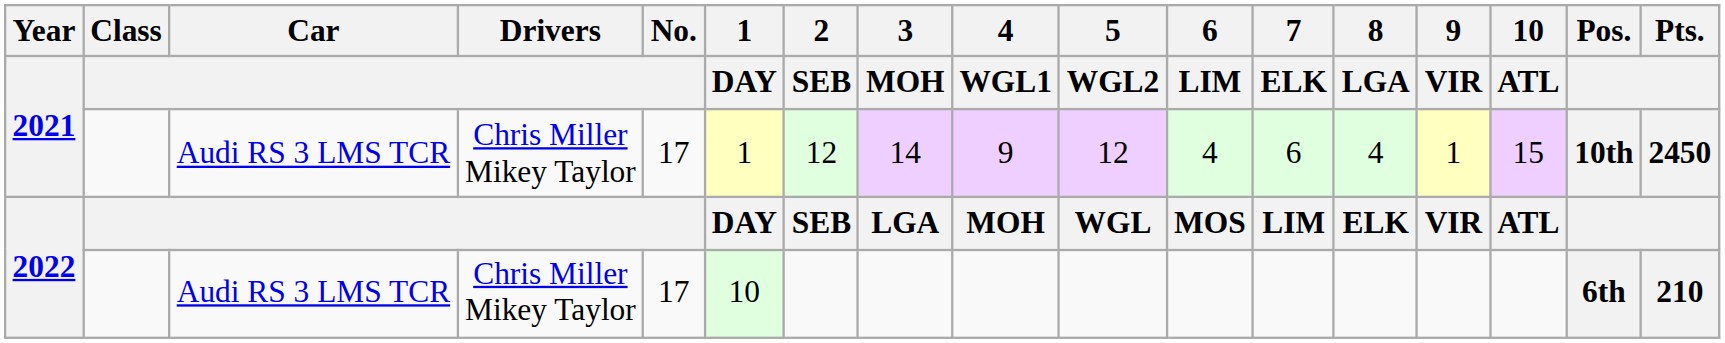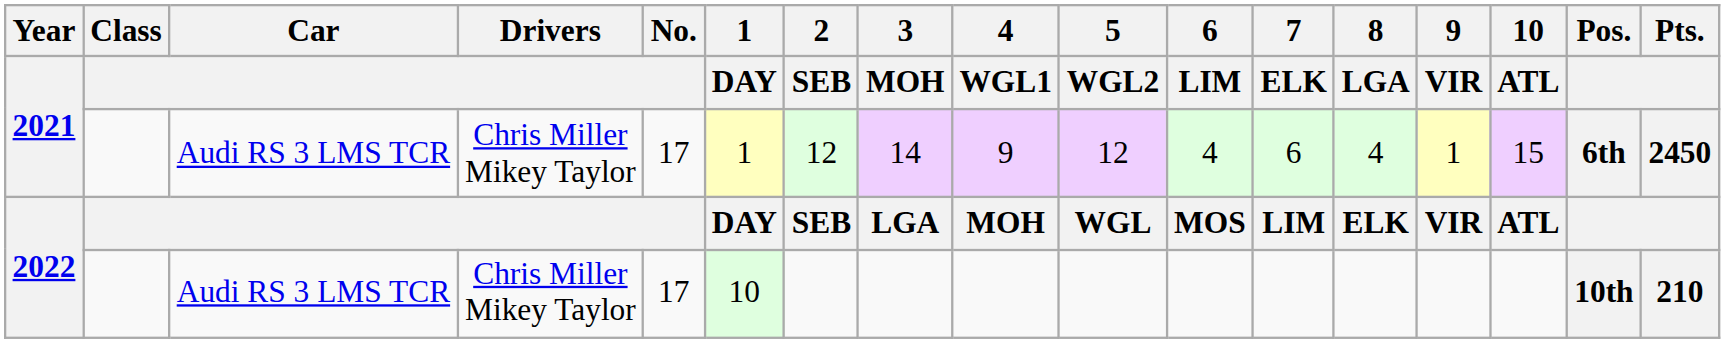row 3 | Pos.: 10th -> 6th
row 5 | Pos.: 6th -> 10th
